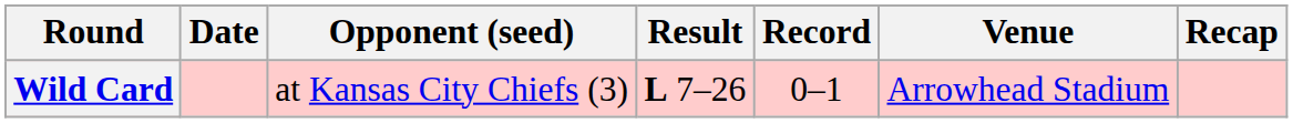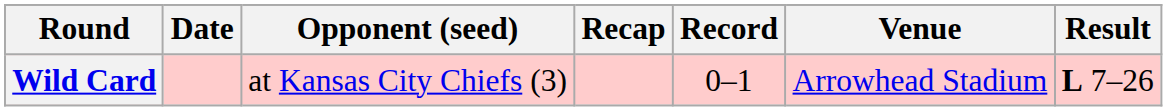columns swapped: Result <-> Recap
